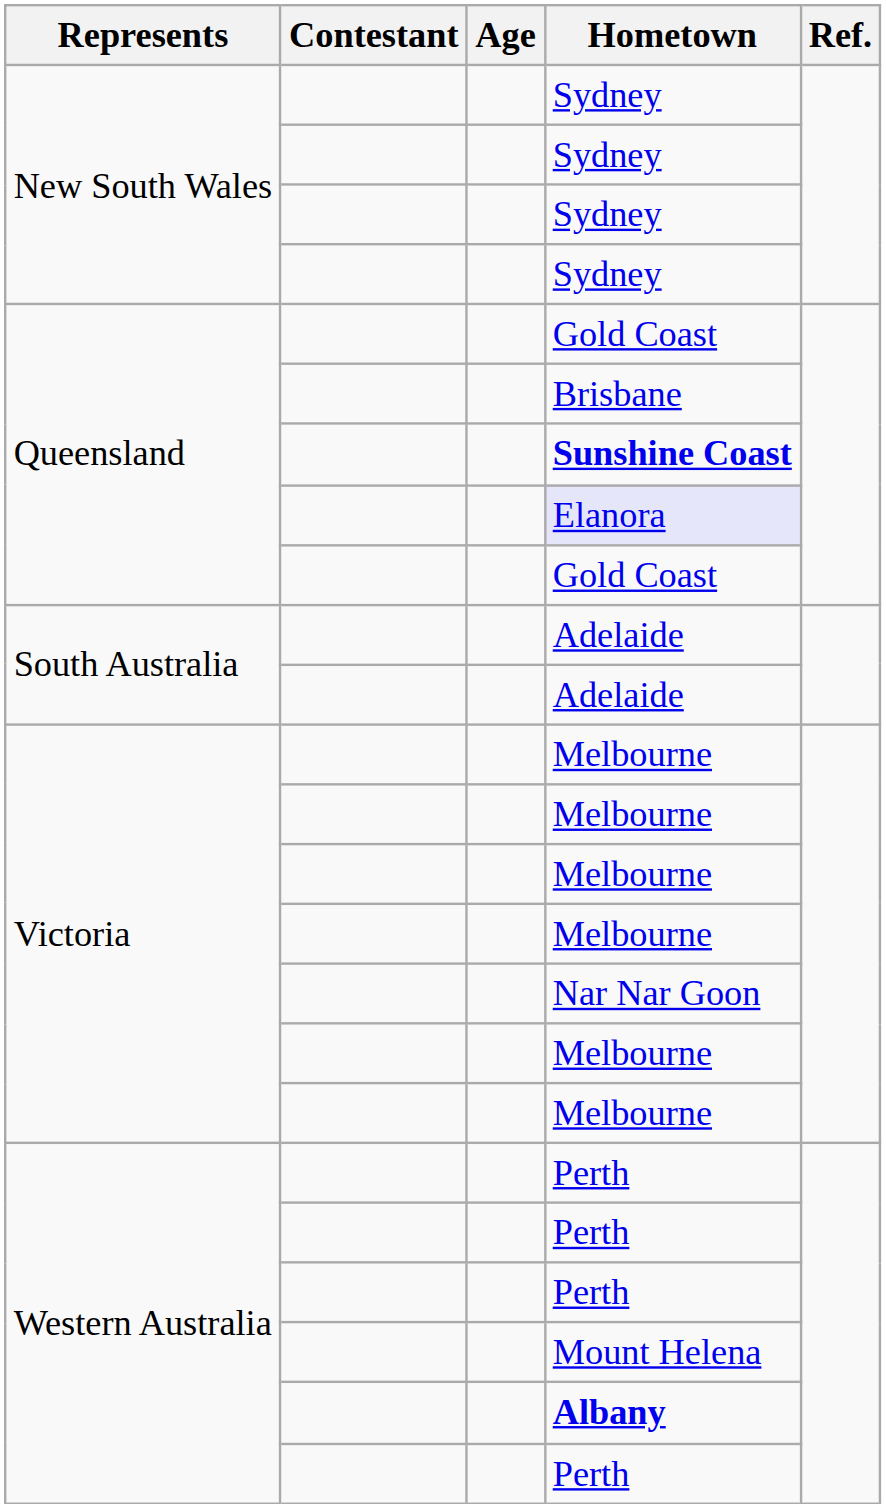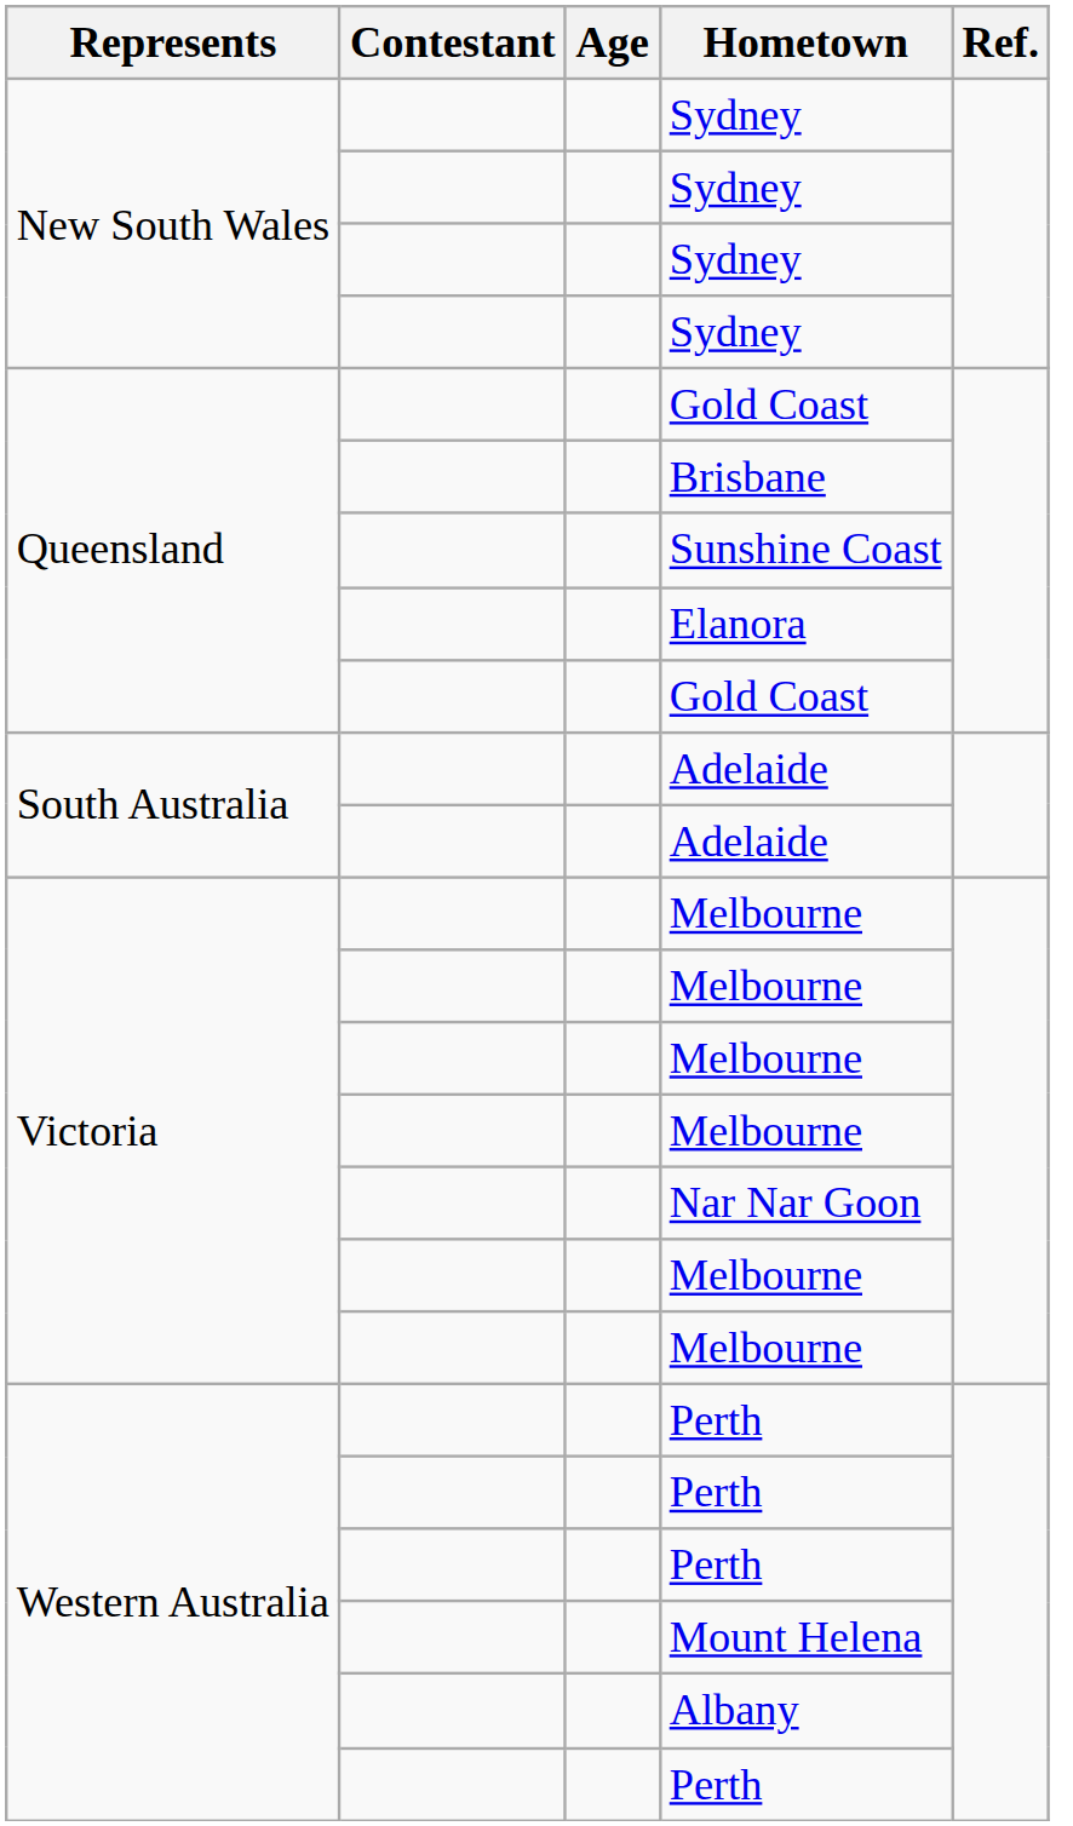Sunshine Coast | Hometown: bold -> normal
Elanora | Hometown: lavender background -> no background
Albany | Hometown: bold -> normal
